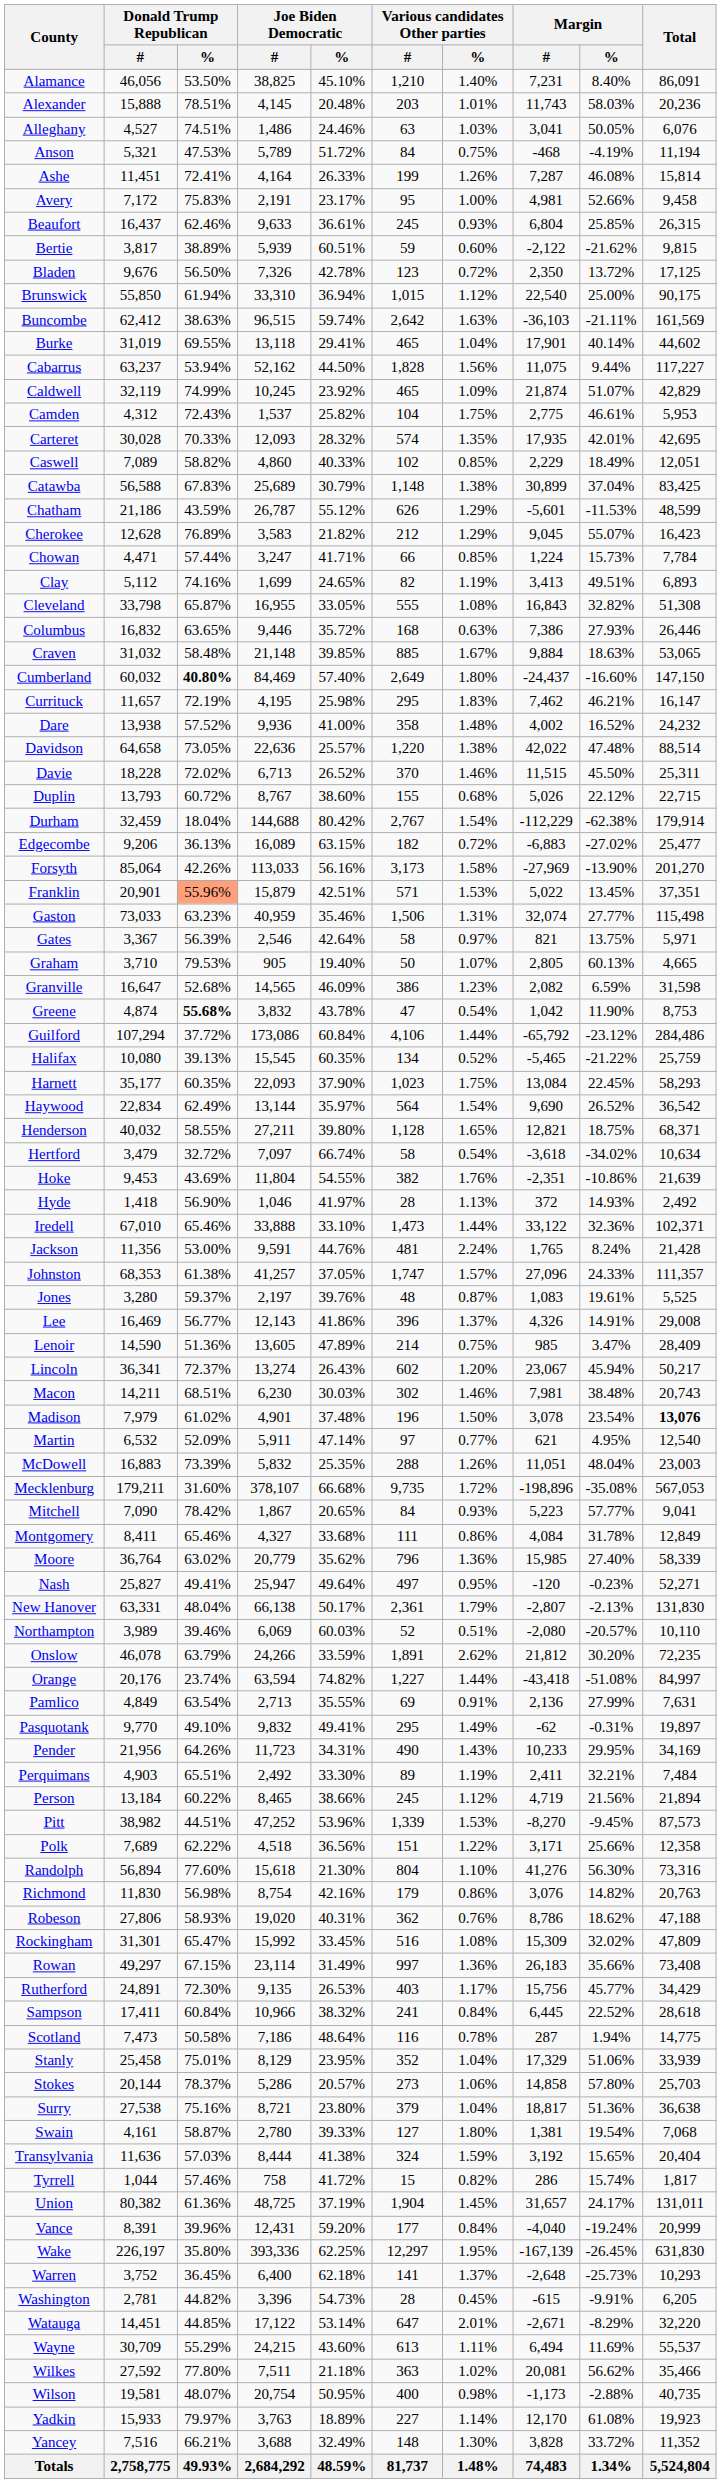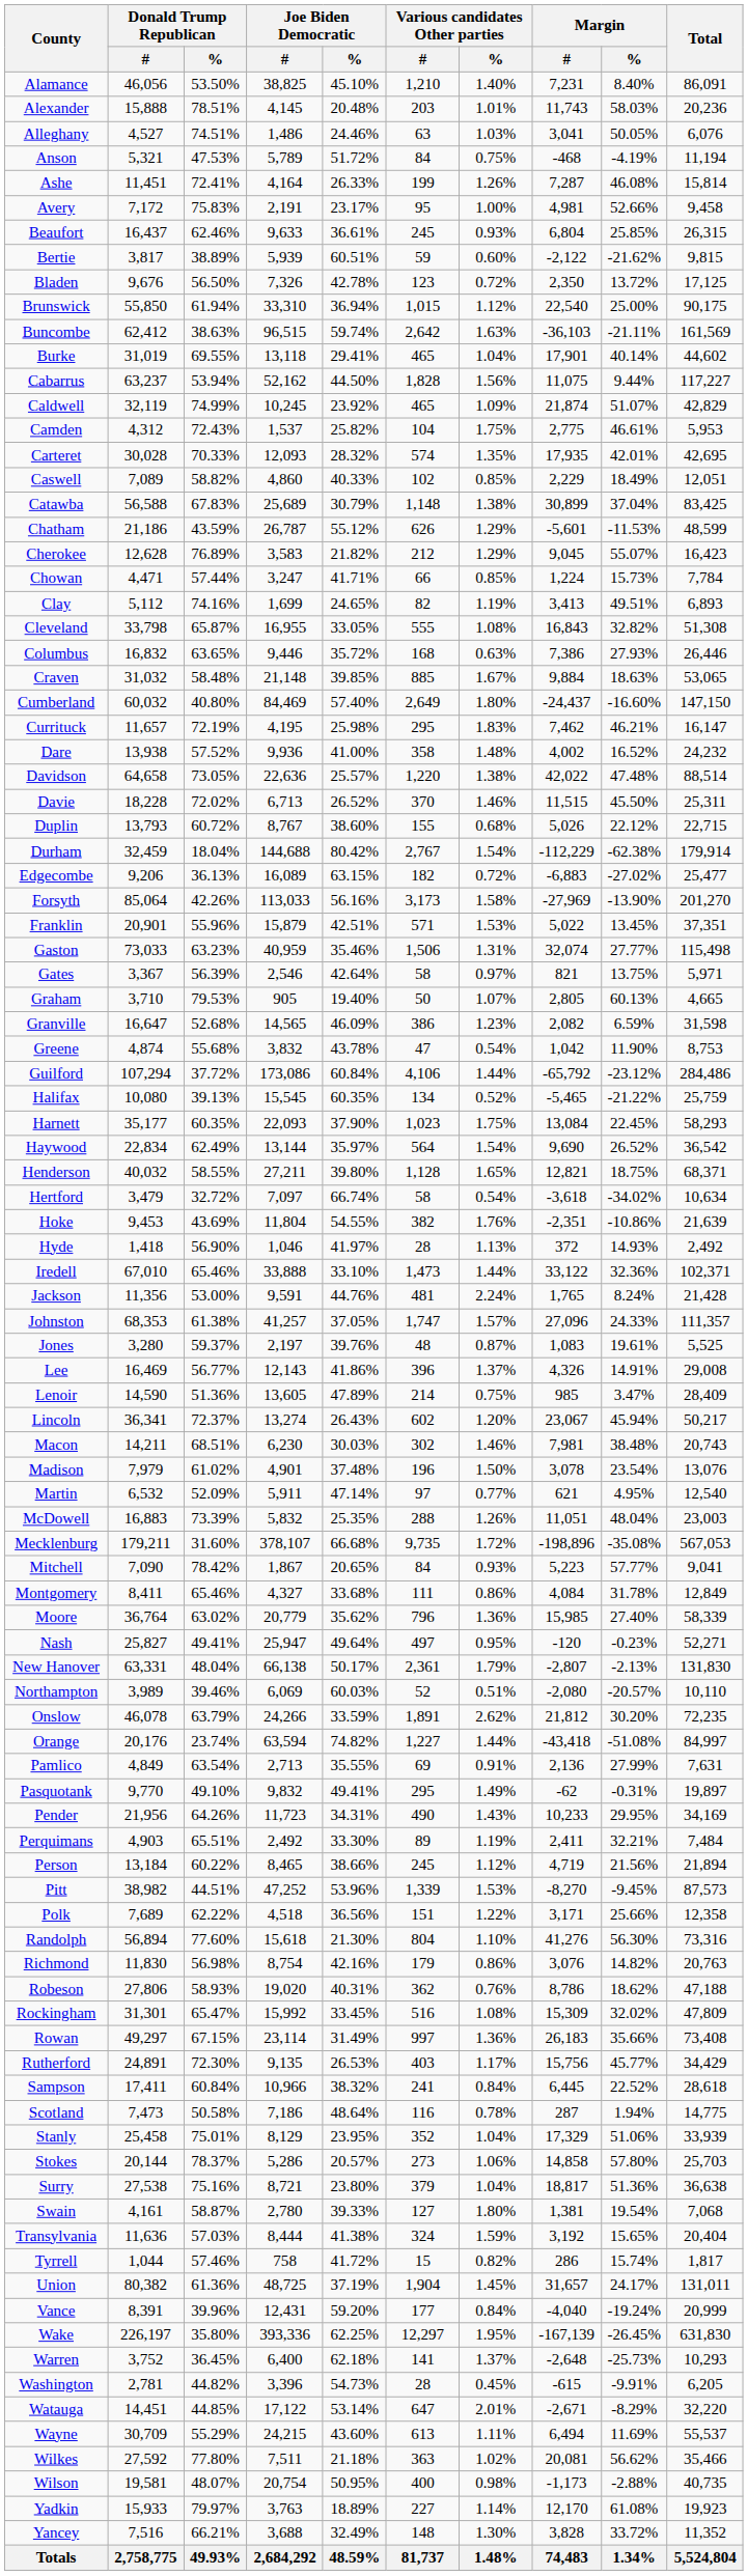Cumberland | Donald Trump Republican / %: bold -> normal
Franklin | Donald Trump Republican / %: lightsalmon background -> no background
Greene | Donald Trump Republican / %: bold -> normal
Madison | Total: bold -> normal
